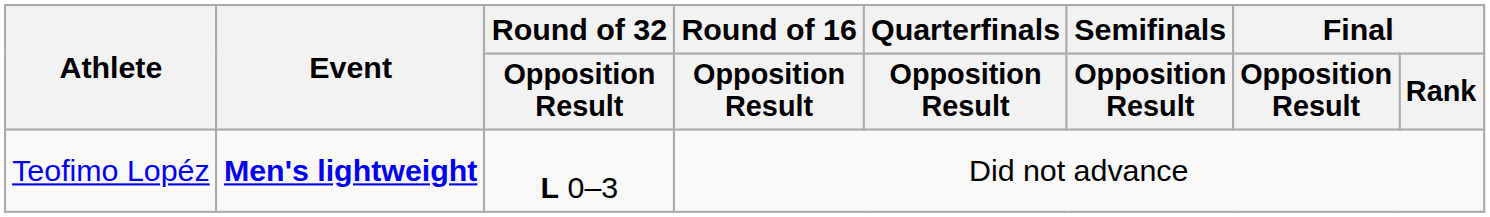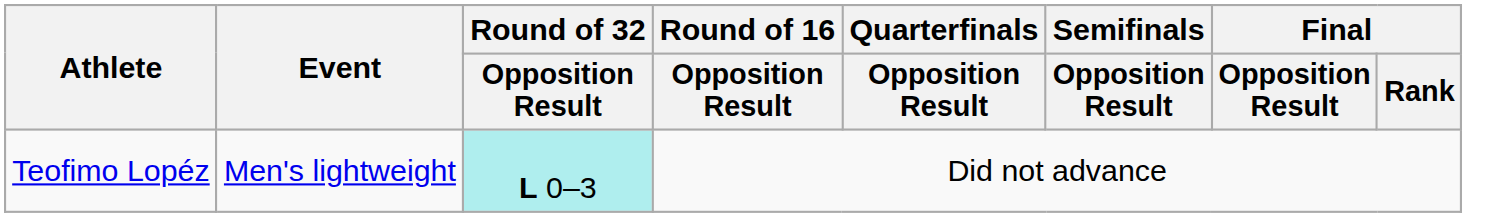Teofimo Lopéz | Event: bold -> normal
Teofimo Lopéz | Round of 32 / Opposition Result: no background -> paleturquoise background
